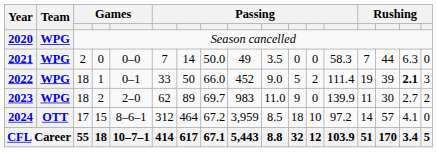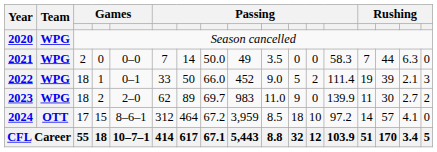2022 | column 16: bold -> normal
